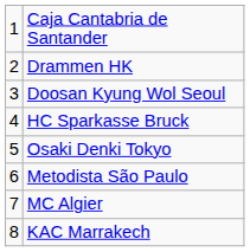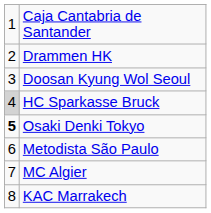HC Sparkasse Bruck | column 1: no background -> lightgrey background
Osaki Denki Tokyo | column 1: normal -> bold
